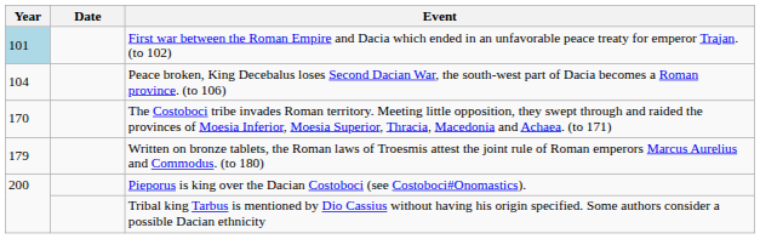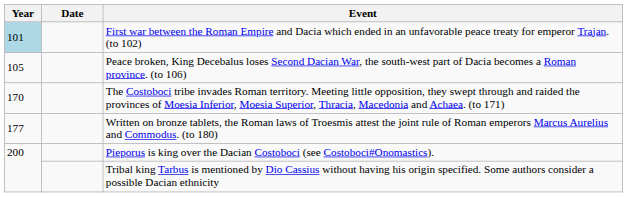row 3 | Year: 104 -> 105
row 5 | Year: 179 -> 177
